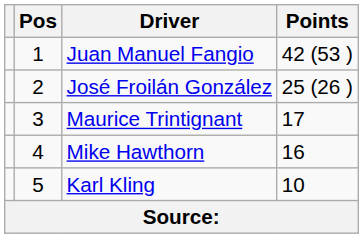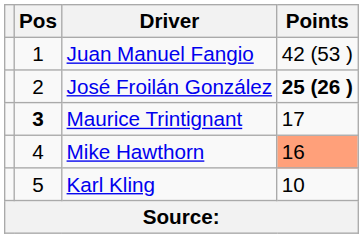José Froilán González | Points: normal -> bold
Maurice Trintignant | Pos: normal -> bold
Mike Hawthorn | Points: no background -> lightsalmon background
